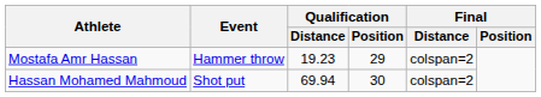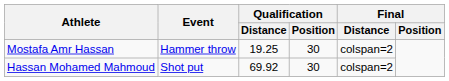Mostafa Amr Hassan | Qualification / Distance: 19.23 -> 19.25
Mostafa Amr Hassan | Qualification / Position: 29 -> 30
Hassan Mohamed Mahmoud | Qualification / Distance: 69.94 -> 69.92
